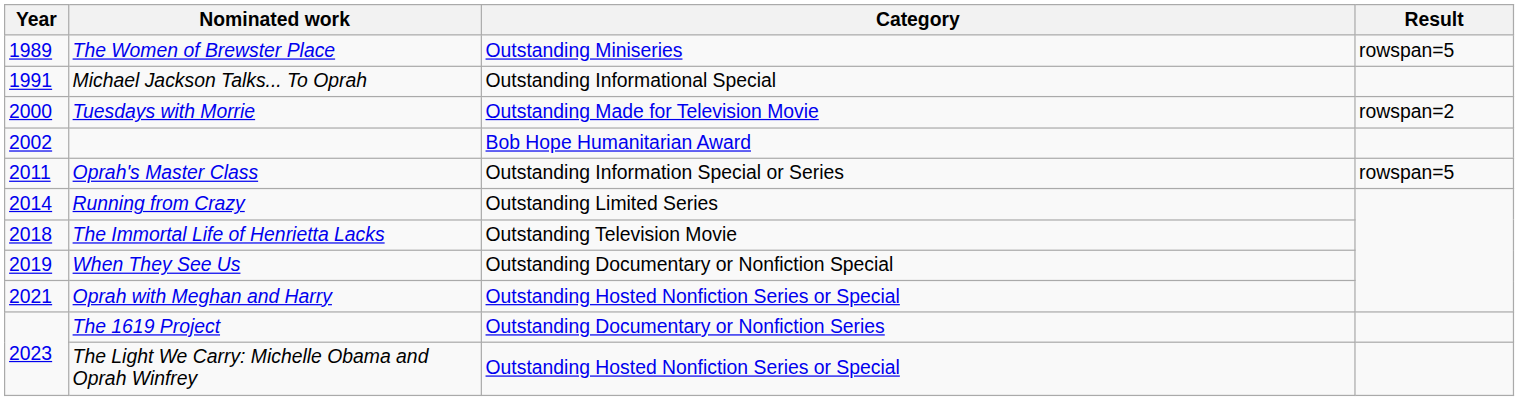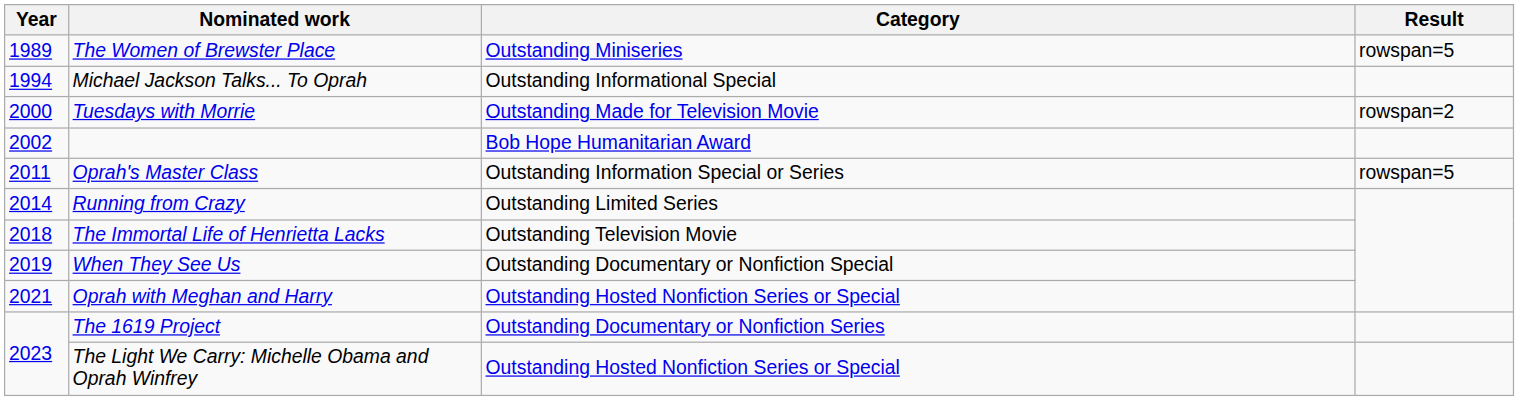Michael Jackson Talks... To Oprah | Year: 1991 -> 1994
